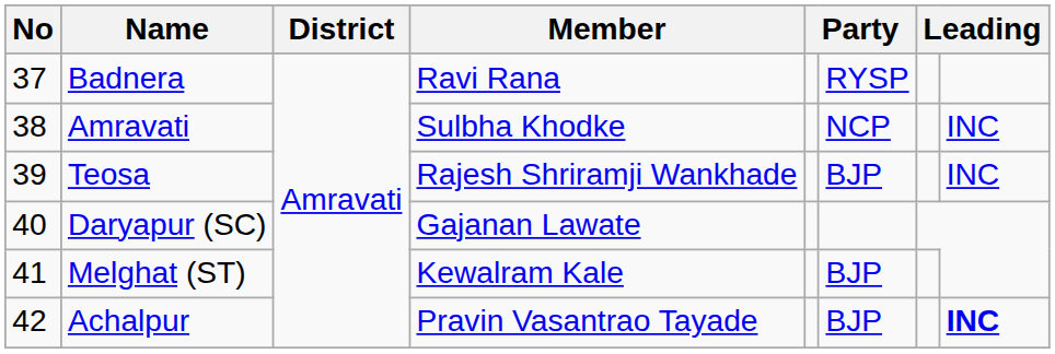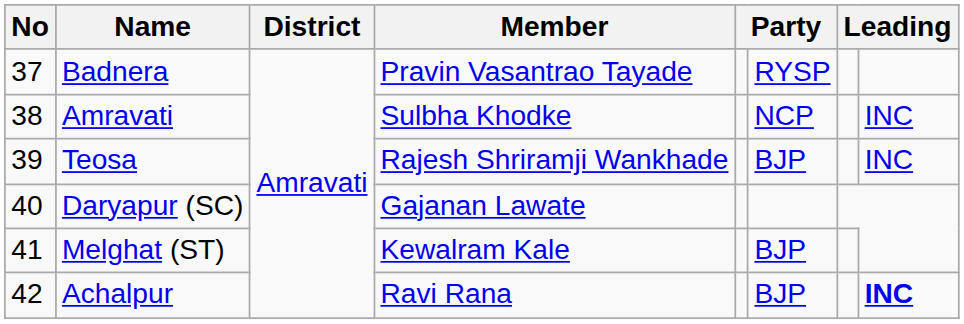Badnera | Member: Ravi Rana -> Pravin Vasantrao Tayade
Achalpur | Member: Pravin Vasantrao Tayade -> Ravi Rana
